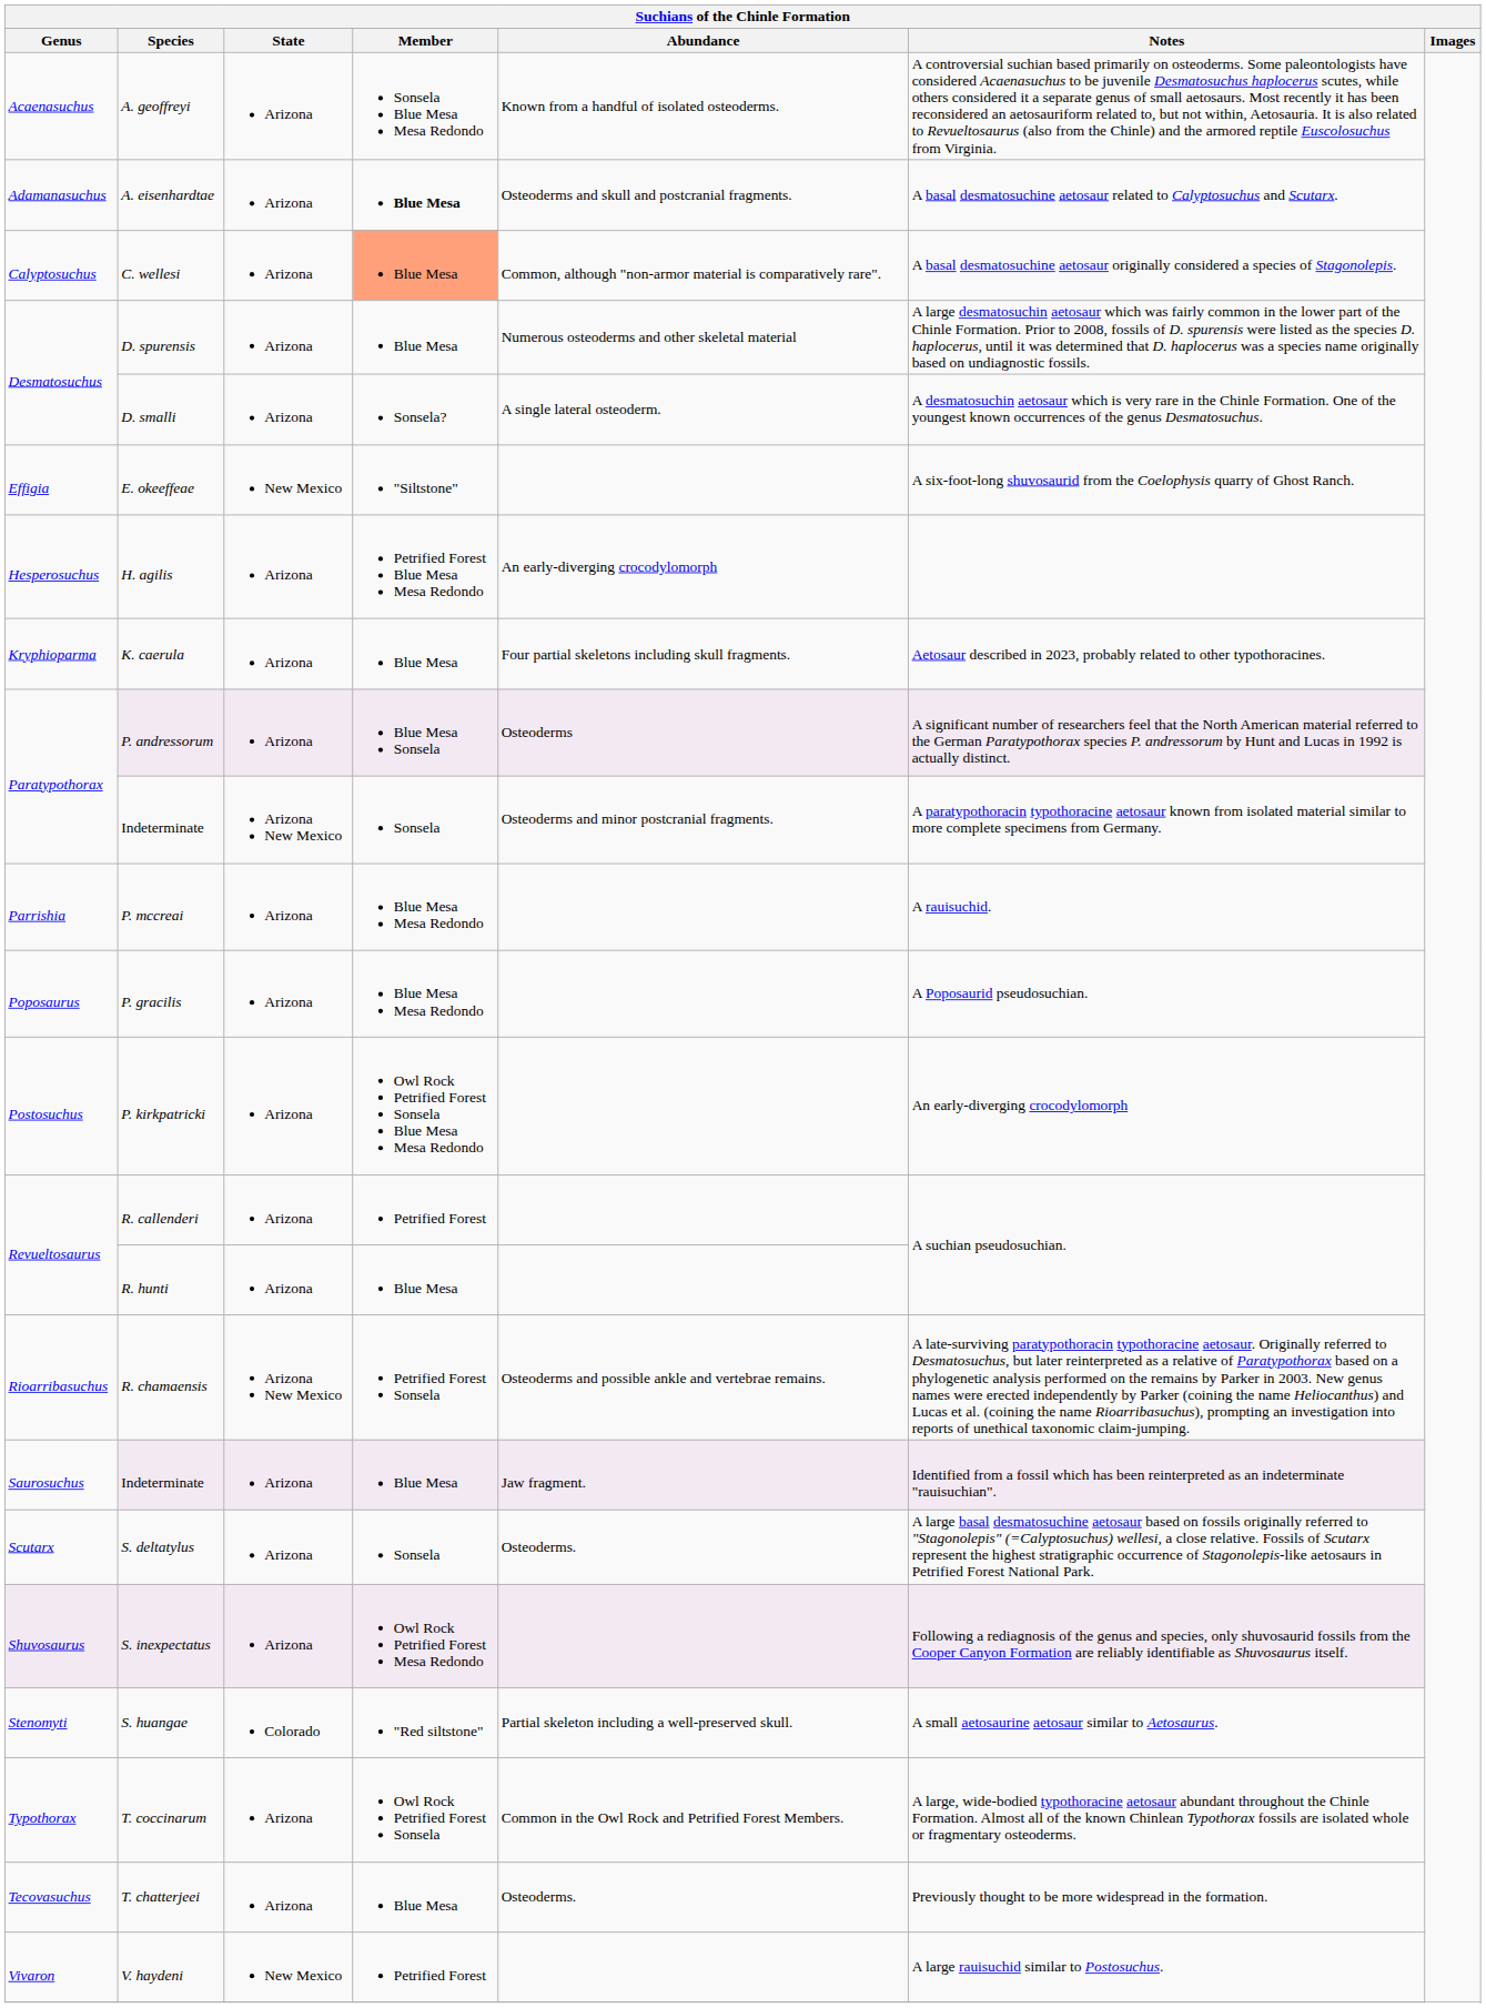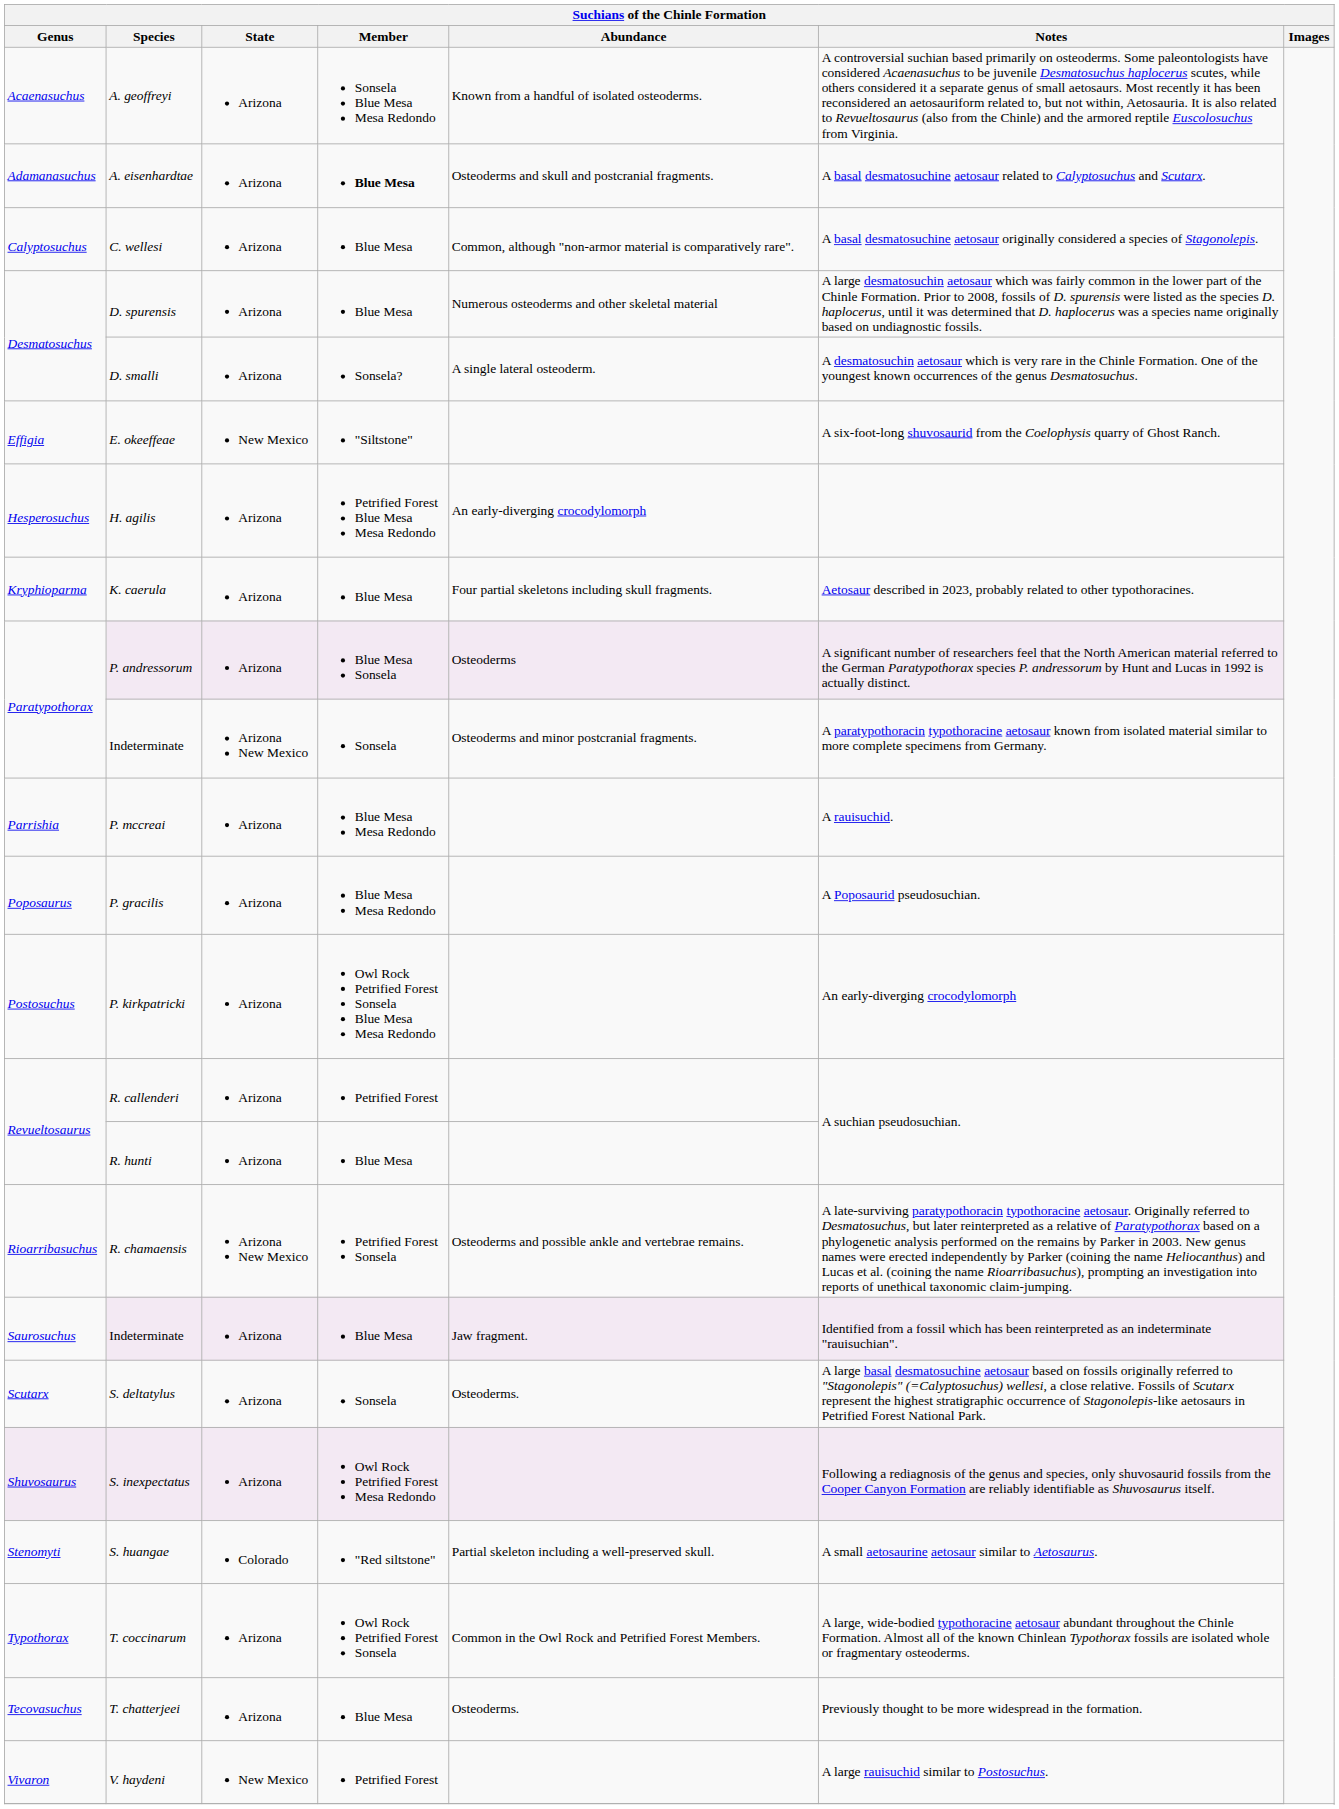C. wellesi | Member: lightsalmon background -> no background
